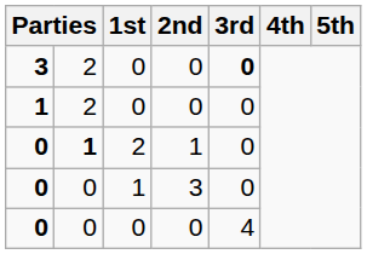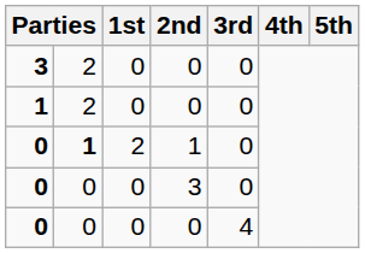row 2 | 3rd: bold -> normal
row 5 | 1st: 1 -> 0
